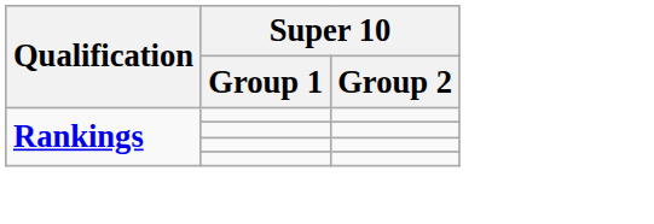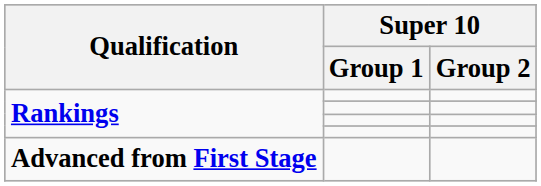+ row: Advanced from First Stage
